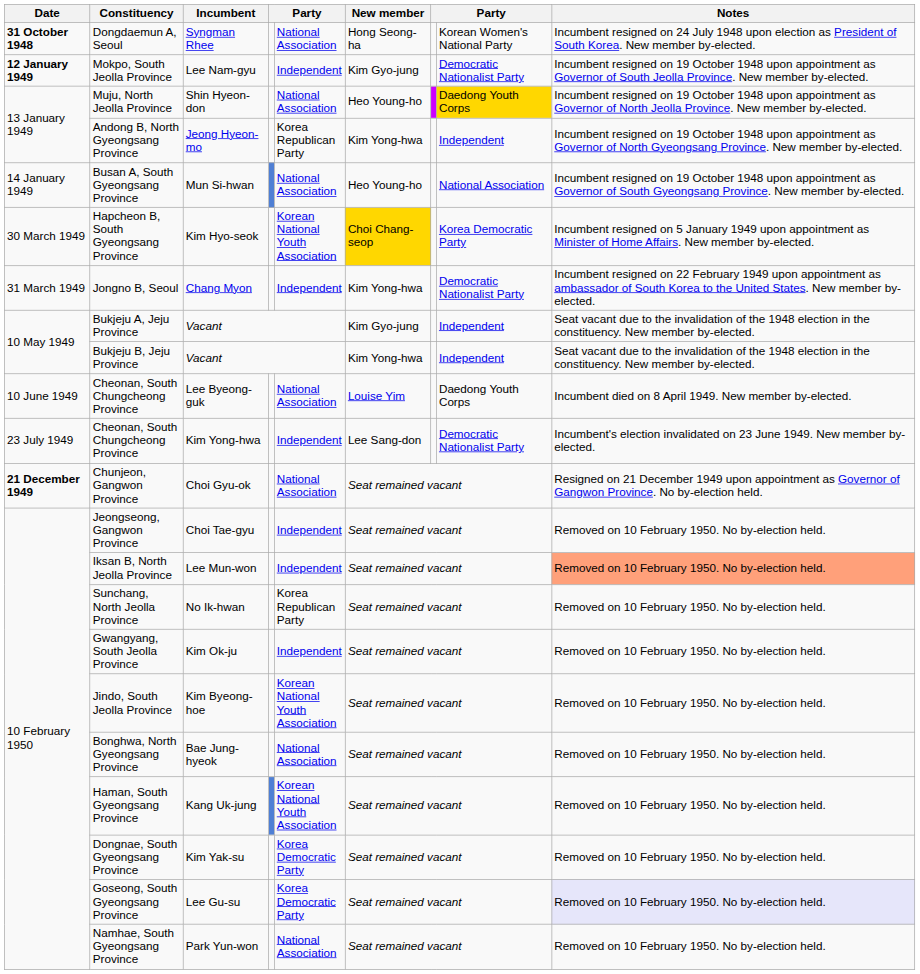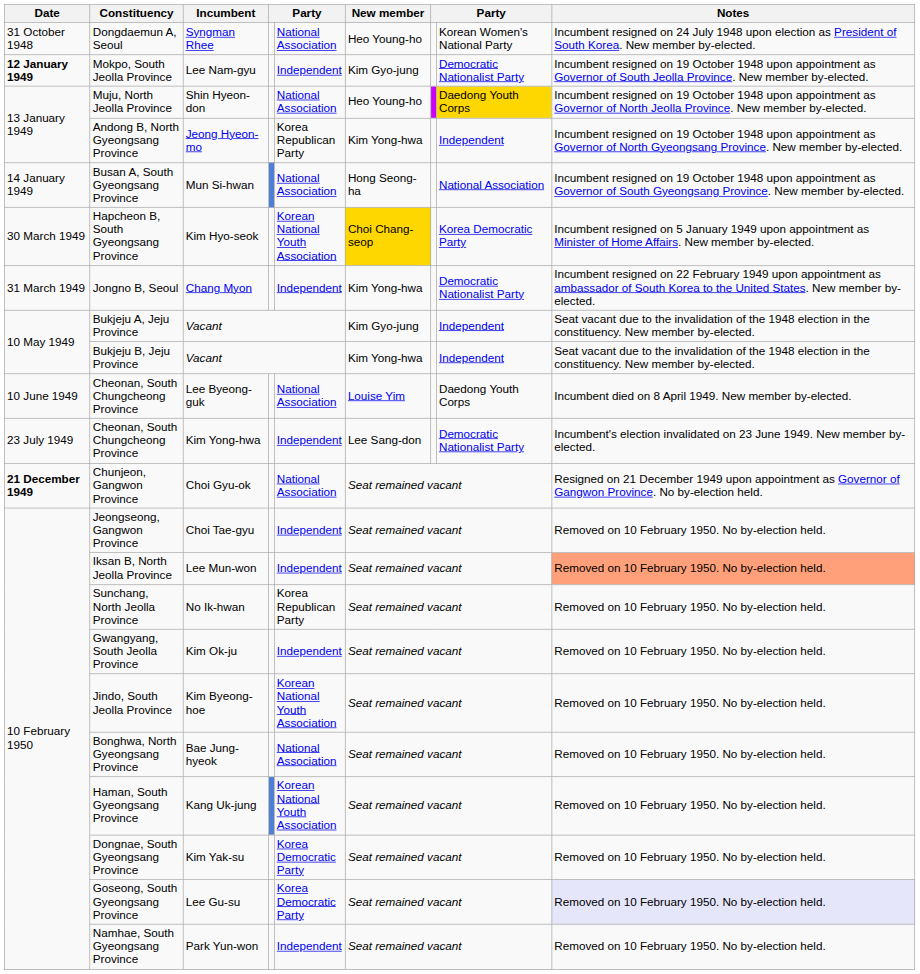Dongdaemun A, Seoul | Date: bold -> normal
Dongdaemun A, Seoul | New member: Hong Seong-ha -> Heo Young-ho
Busan A, South Gyeongsang Province | New member: Heo Young-ho -> Hong Seong-ha
Namhae, South Gyeongsang Province | column 5: National Association -> Independent
